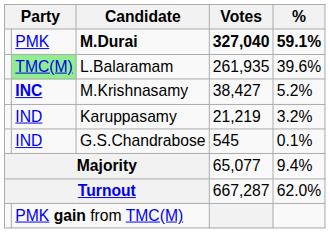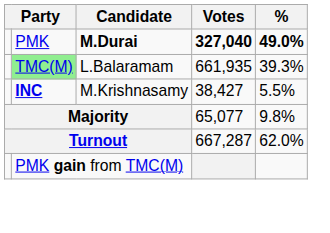M.Durai | %: 59.1% -> 49.0%
L.Balaramam | Votes: 261,935 -> 661,935
L.Balaramam | %: 39.6% -> 39.3%
M.Krishnasamy | %: 5.2% -> 5.5%
- row: IND | Karuppasamy | 21,219 | 3.2%
- row: IND | G.S.Chandrabose | 545 | 0.1%
Majority | %: 9.4% -> 9.8%
